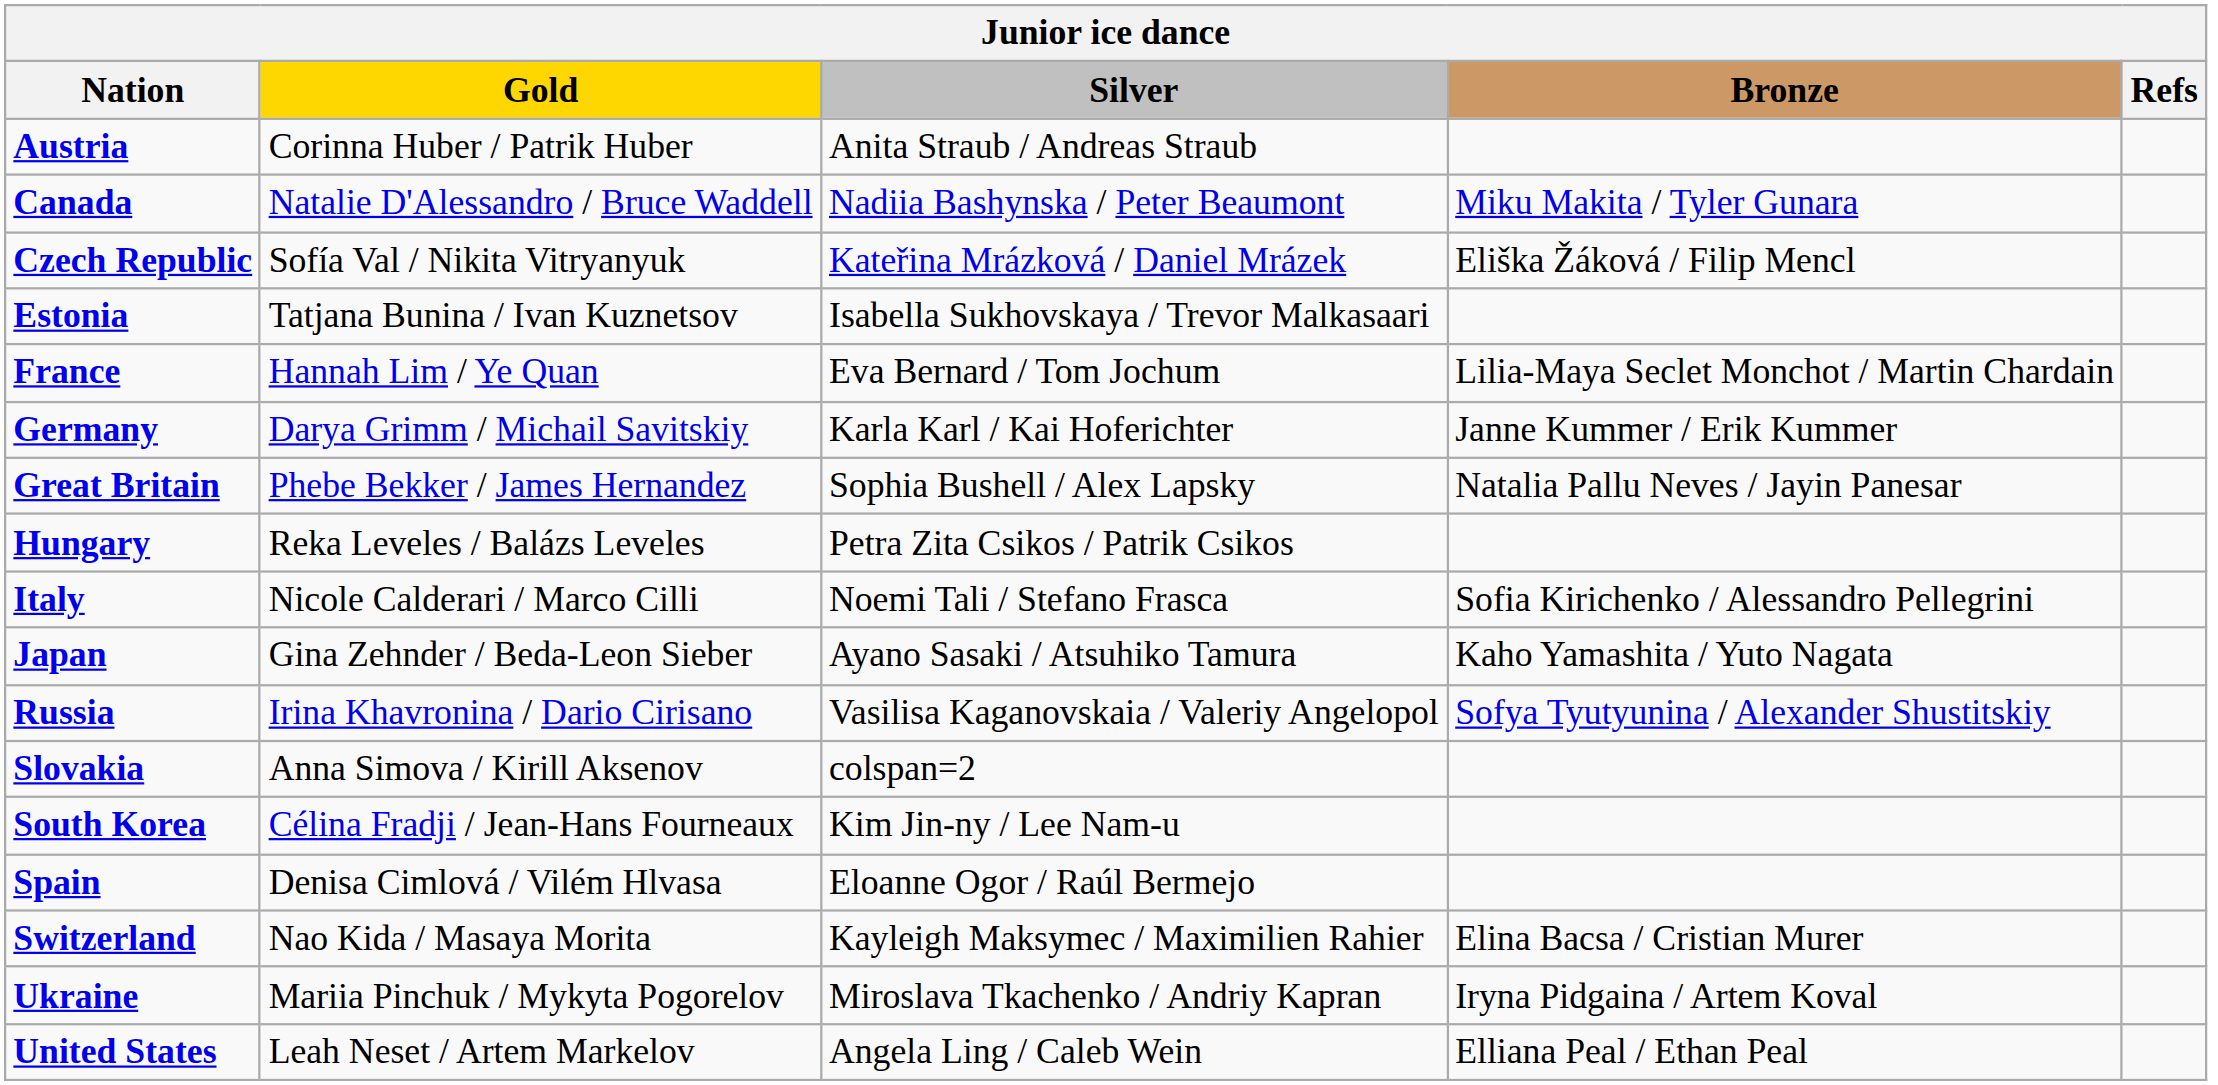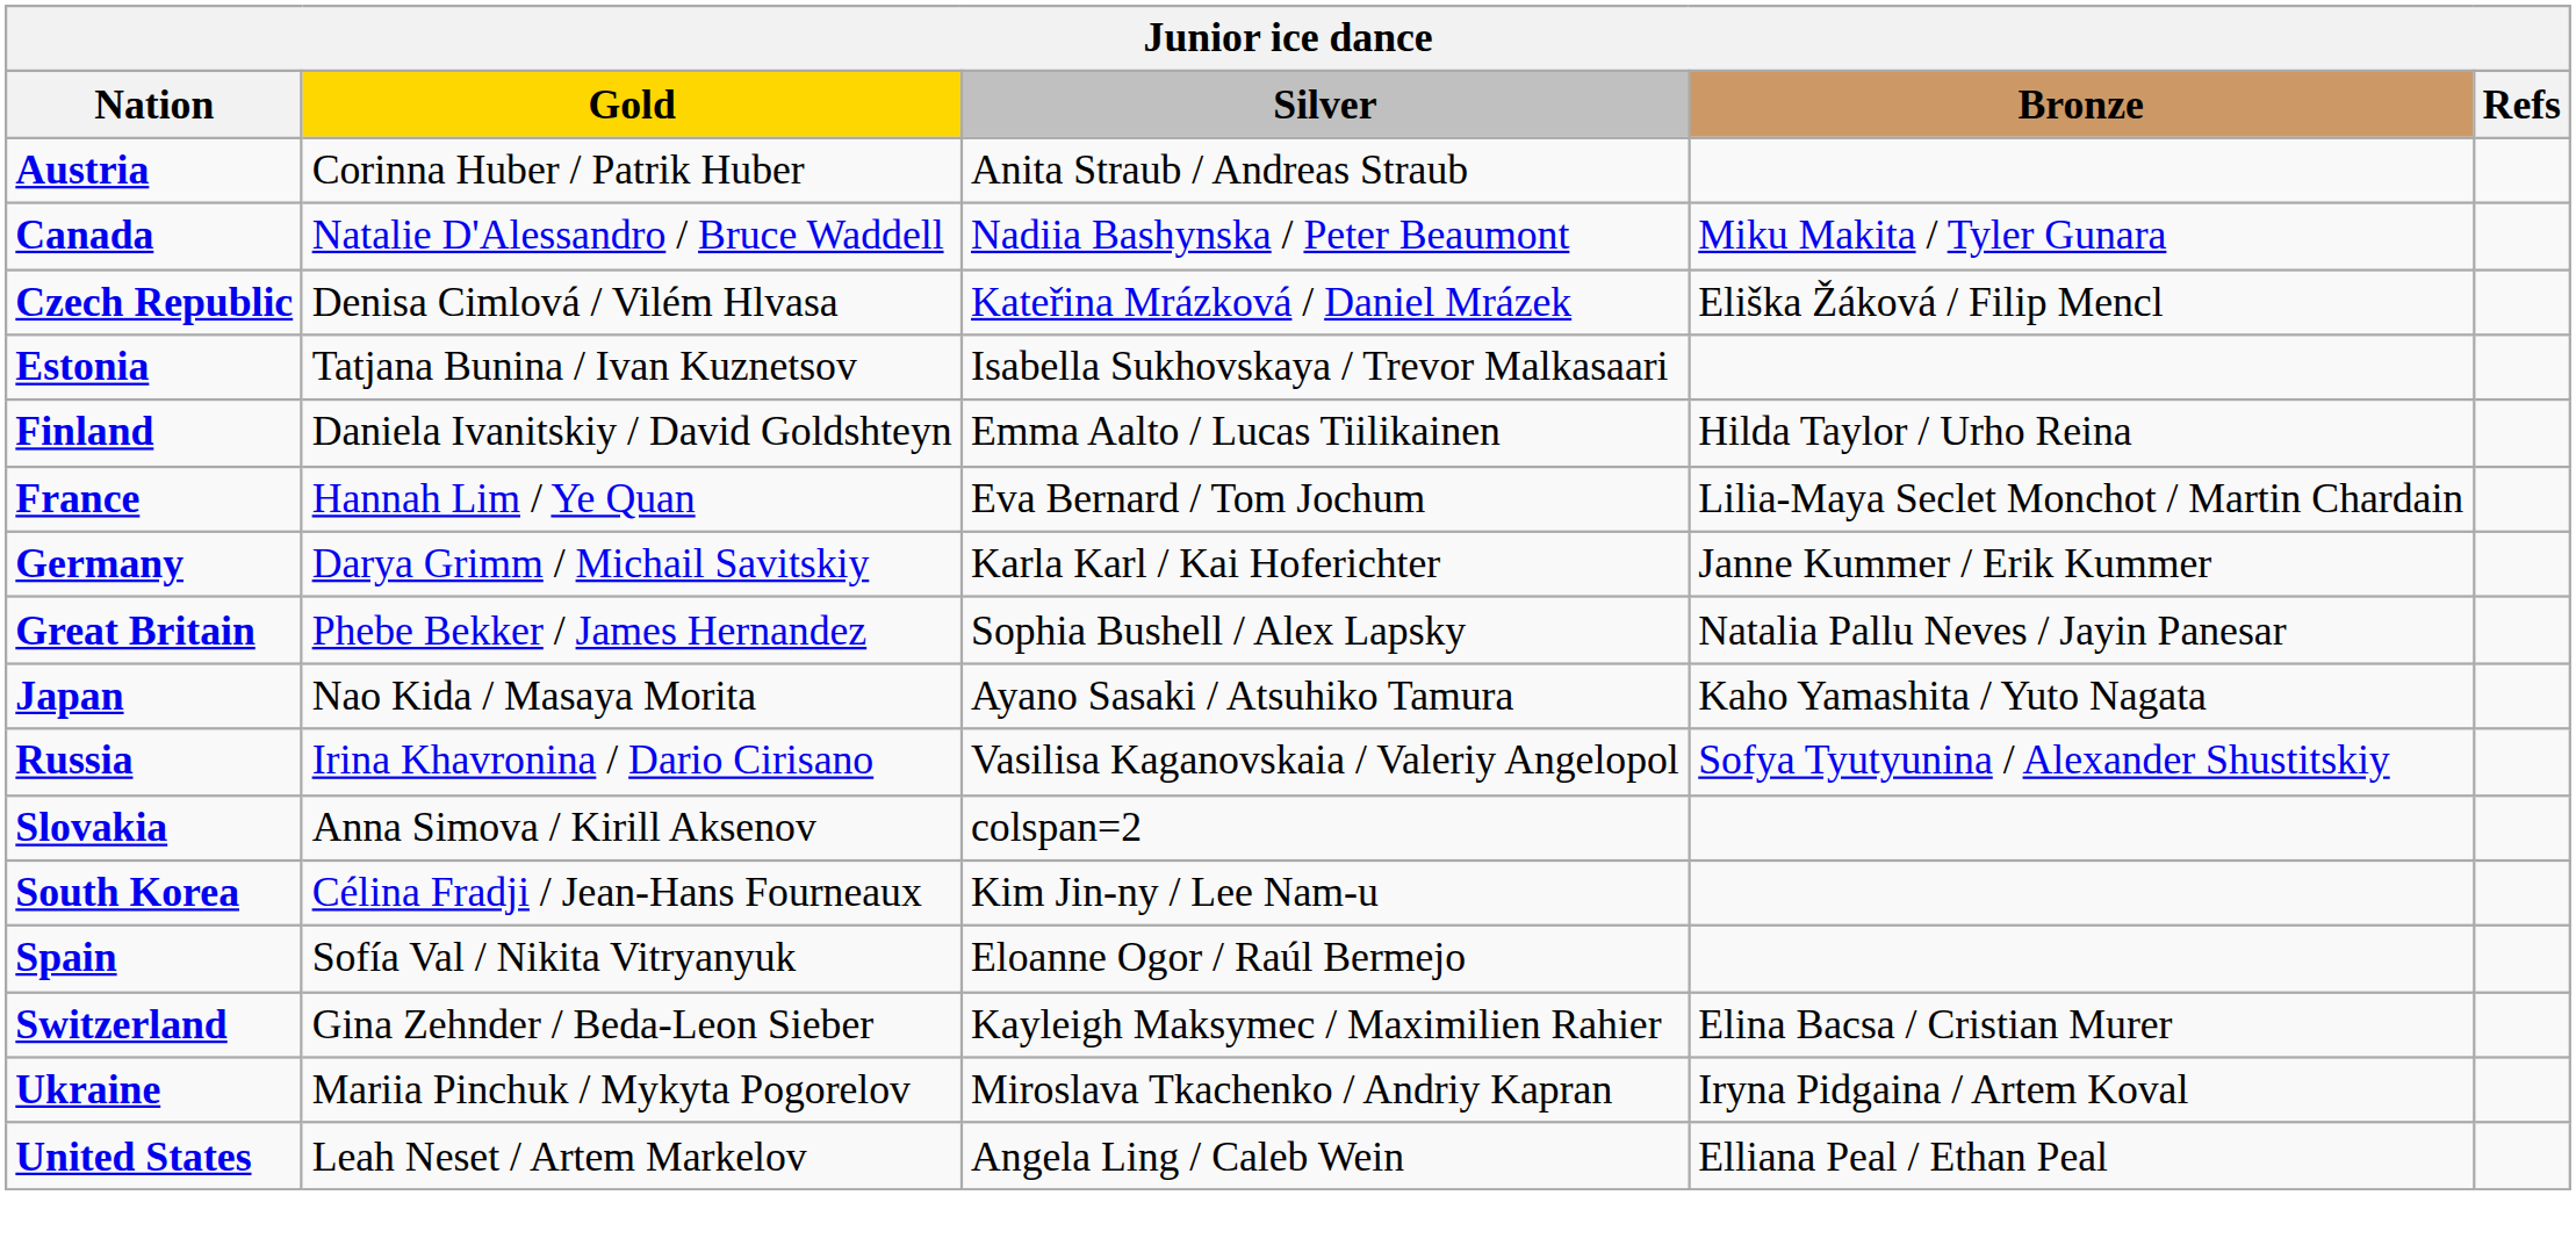Czech Republic | Gold: Sofía Val / Nikita Vitryanyuk -> Denisa Cimlová / Vilém Hlvasa
+ row: Finland | Daniela Ivanitskiy / David Goldshteyn | Emma Aalto / Lucas Tiilikainen | Hilda Taylor / Urho Reina
- row: Hungary | Reka Leveles / Balázs Leveles | Petra Zita Csikos / Patrik Csikos
- row: Italy | Nicole Calderari / Marco Cilli | Noemi Tali / Stefano Frasca | Sofia Kirichenko / Alessandro Pellegrini
Japan | Gold: Gina Zehnder / Beda-Leon Sieber -> Nao Kida / Masaya Morita
Spain | Gold: Denisa Cimlová / Vilém Hlvasa -> Sofía Val / Nikita Vitryanyuk
Switzerland | Gold: Nao Kida / Masaya Morita -> Gina Zehnder / Beda-Leon Sieber
